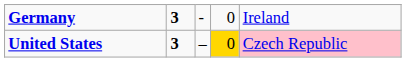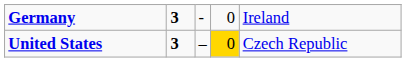United States | column 5: pink background -> no background
